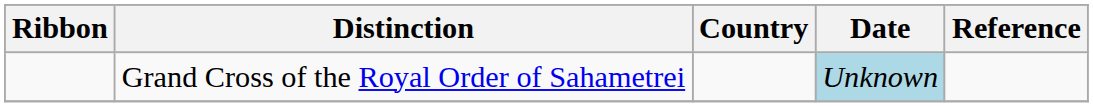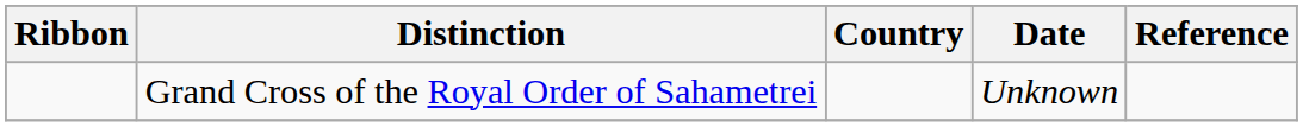Grand Cross of the Royal Order of Sahametrei | Date: lightblue background -> no background
